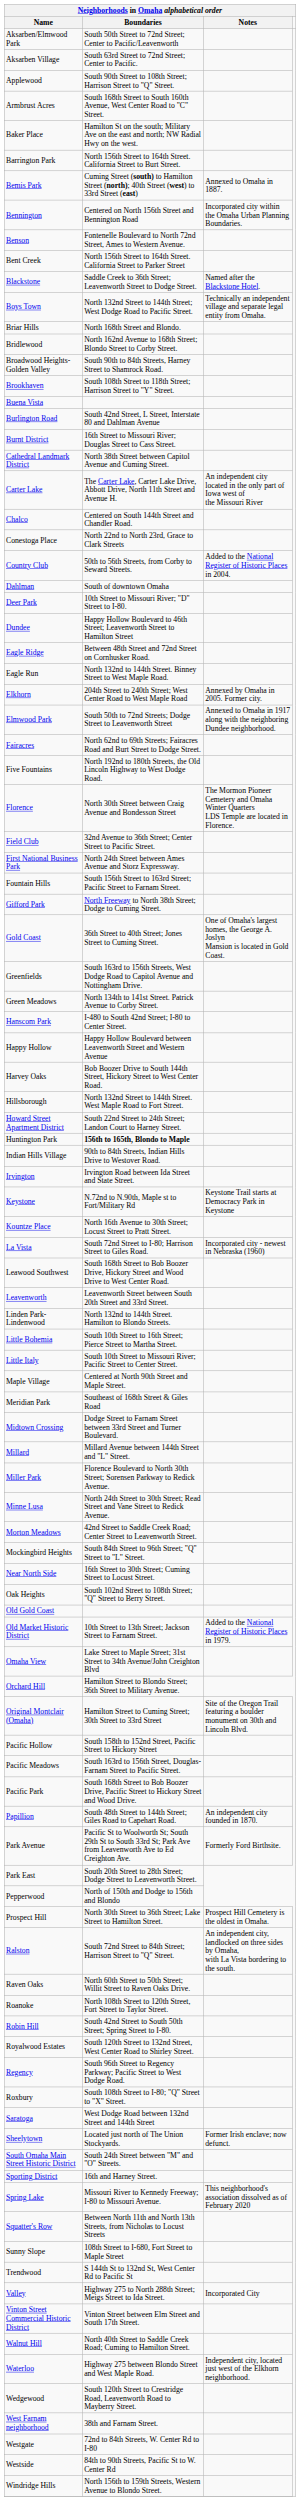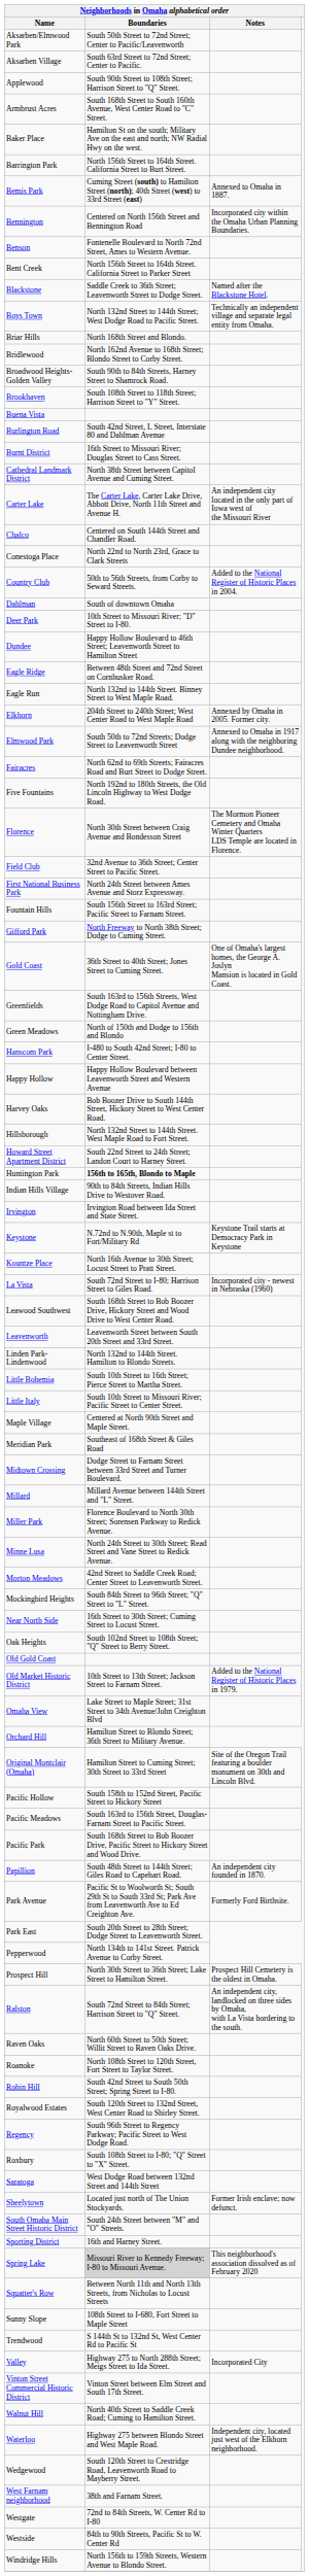Green Meadows | Boundaries: North 134th to 141st Street. Patrick Avenue to Corby Street. -> North of 150th and Dodge to 156th and Blondo
Pepperwood | Boundaries: North of 150th and Dodge to 156th and Blondo -> North 134th to 141st Street. Patrick Avenue to Corby Street.
Spring Lake | Boundaries: no background -> lightgrey background
